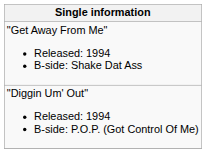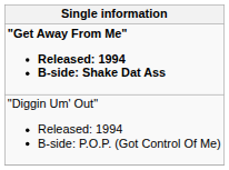row 2 | column 1: normal -> bold
